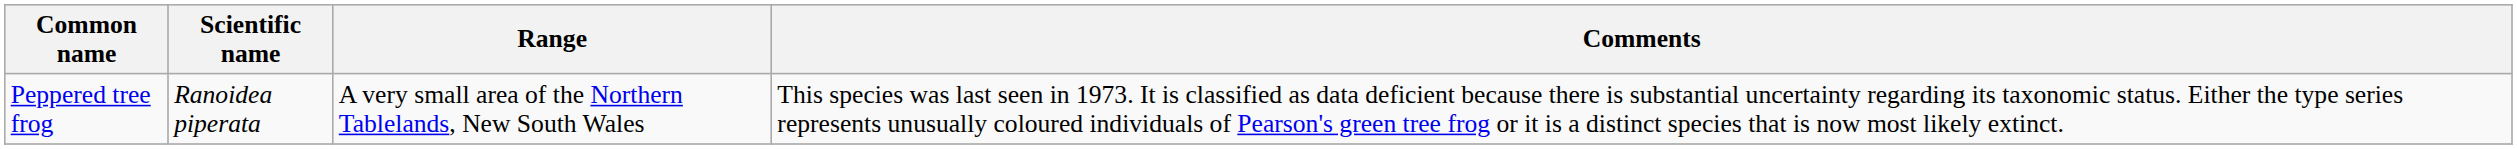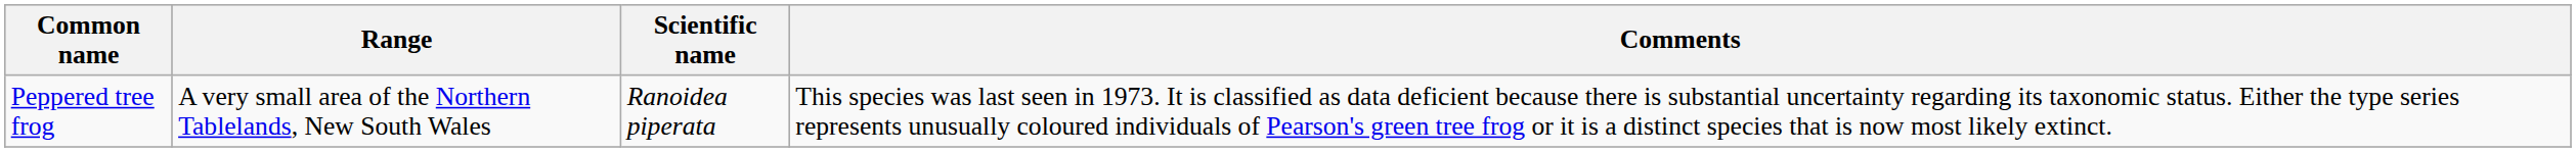columns swapped: Scientific name <-> Range
